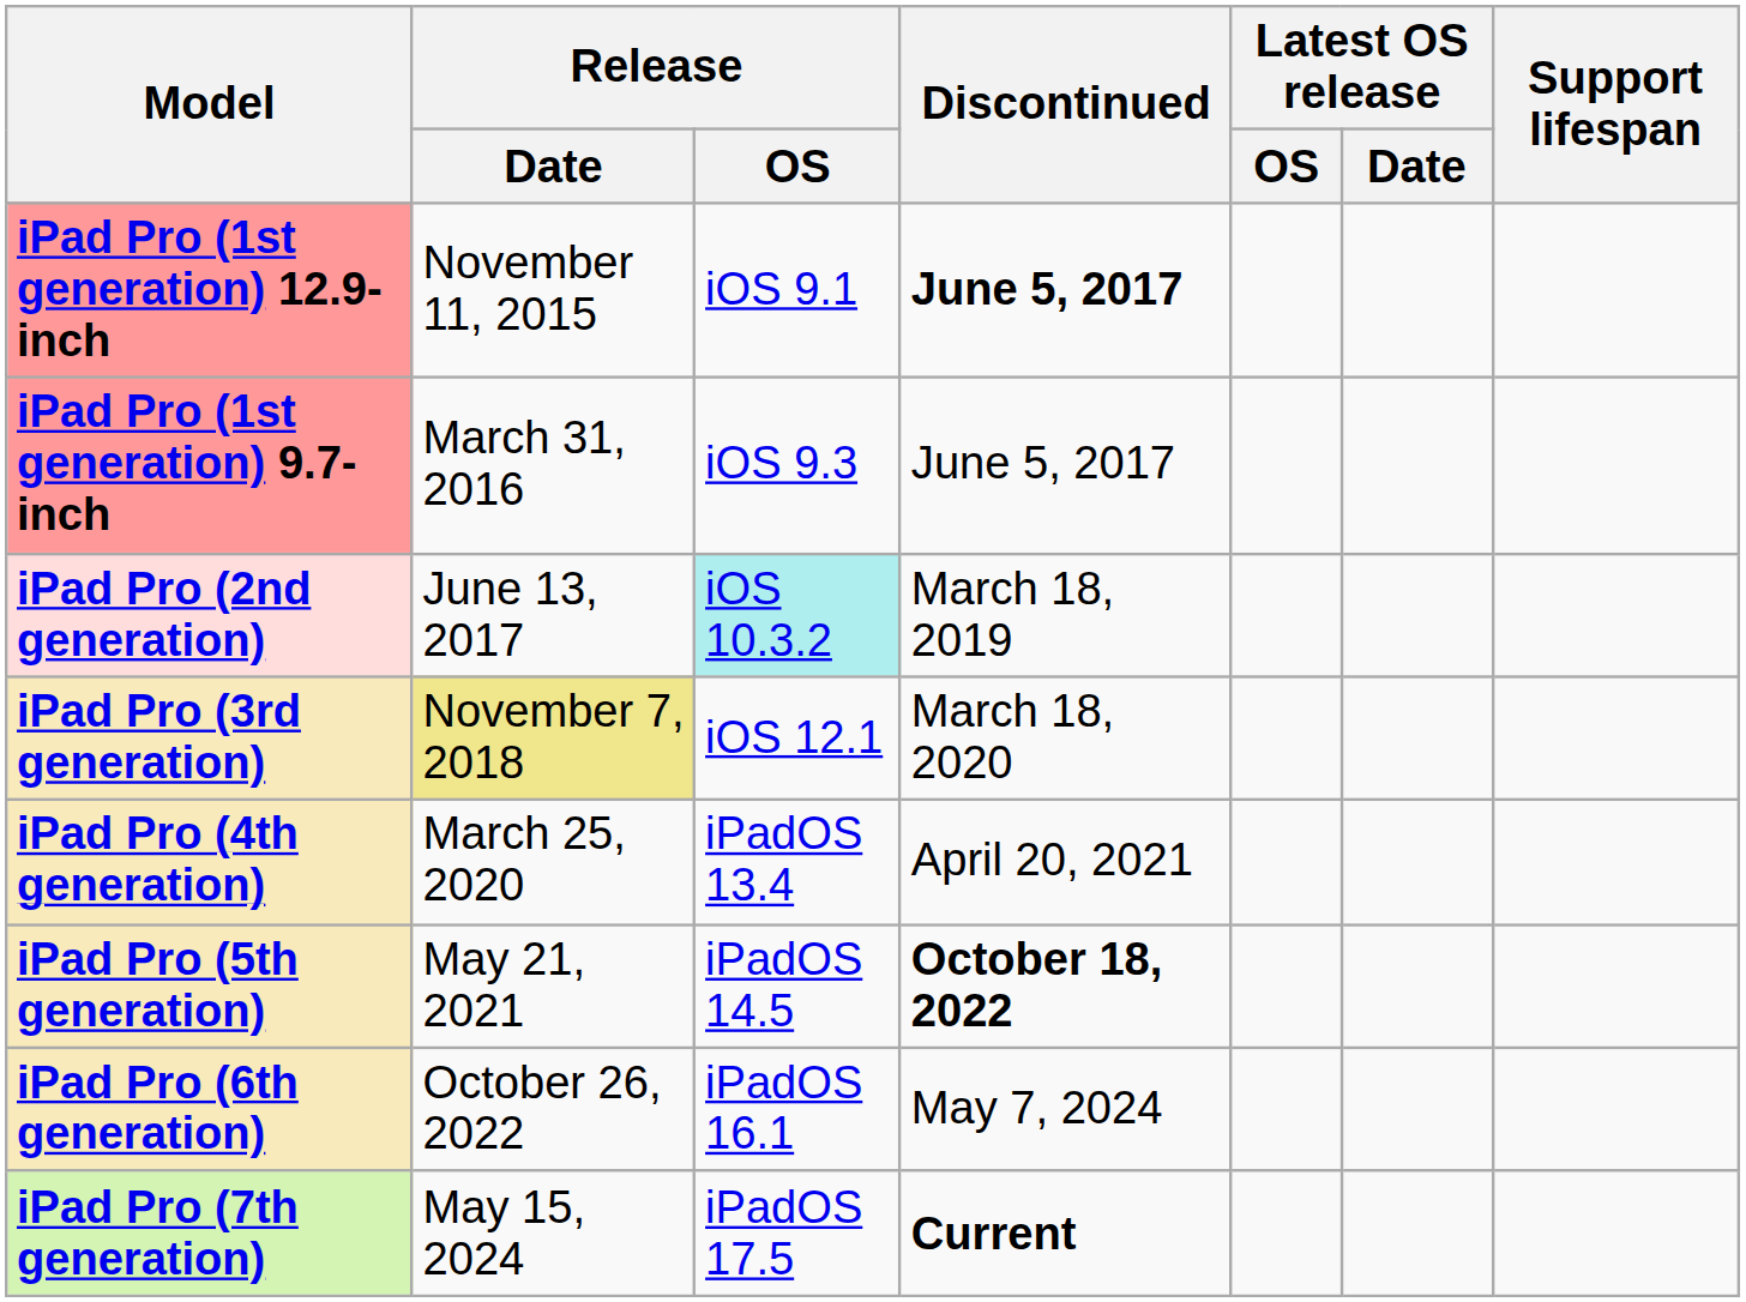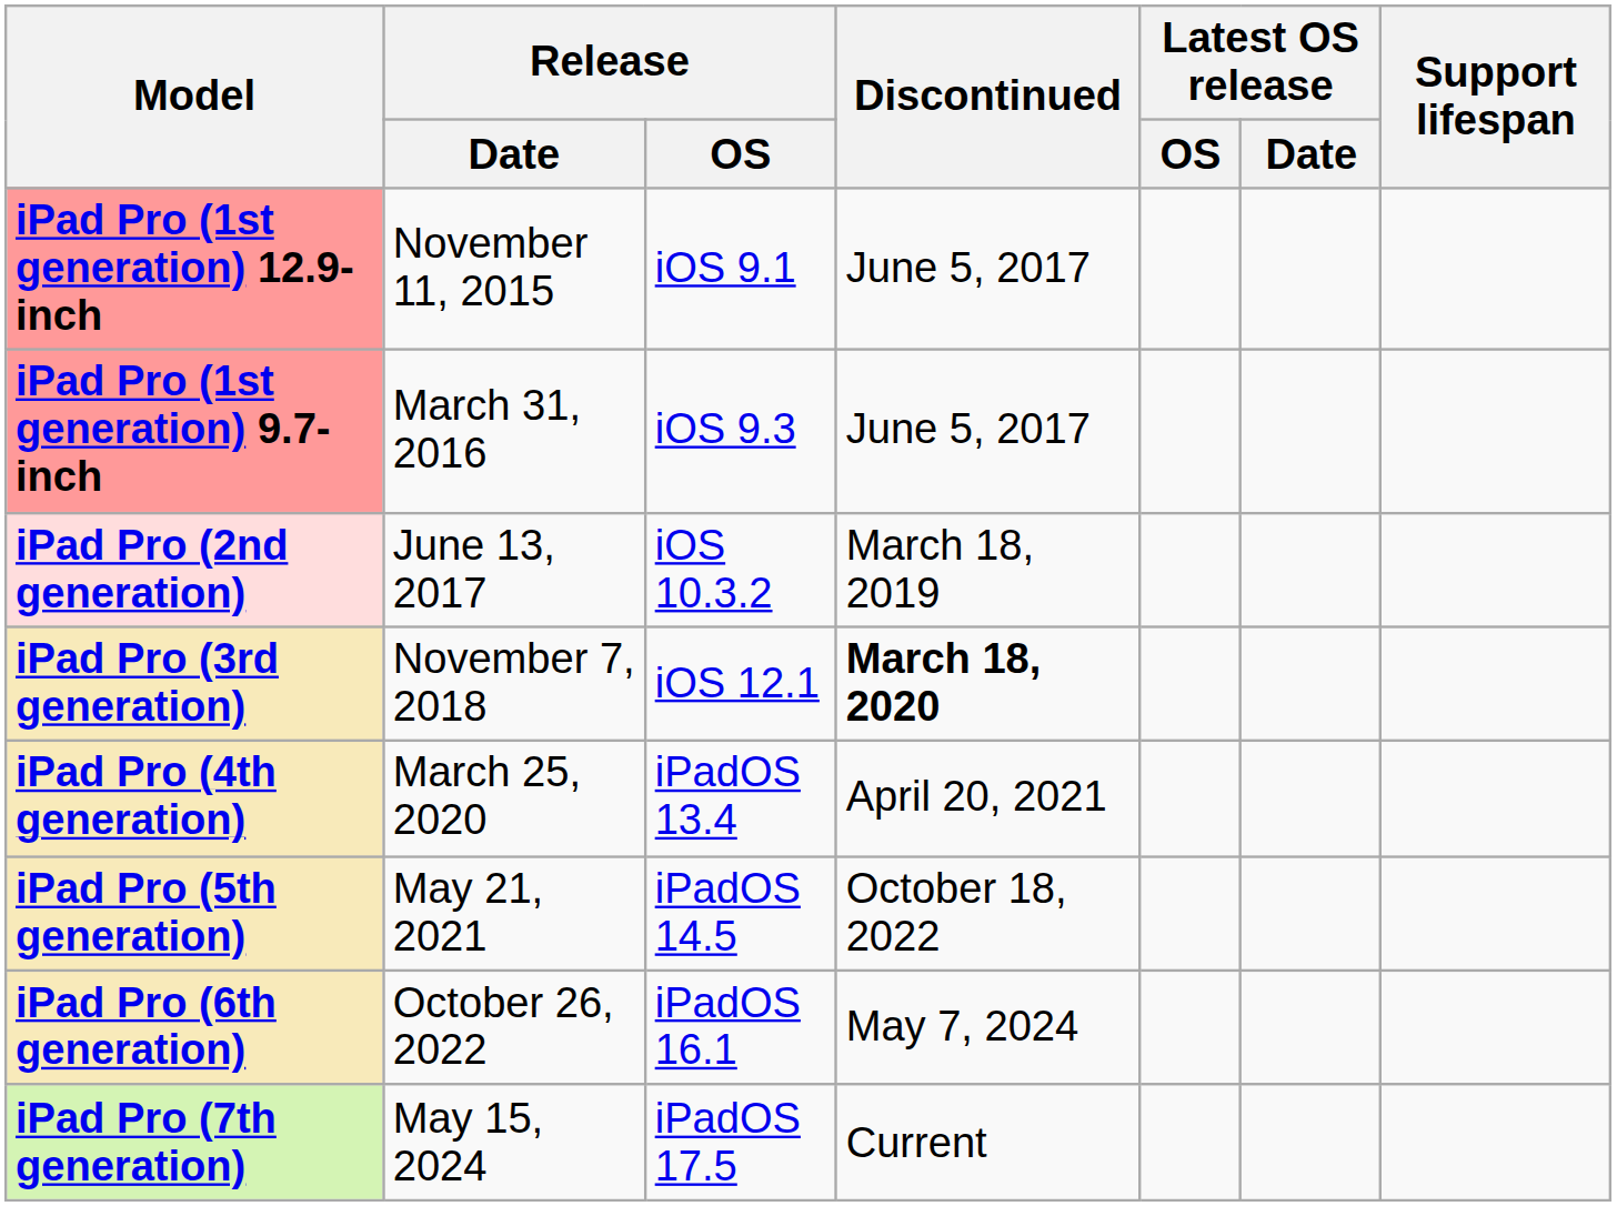iPad Pro (1st generation) 12.9-inch | Discontinued: bold -> normal
iPad Pro (2nd generation) | Release / OS: paleturquoise background -> no background
iPad Pro (3rd generation) | Release / Date: khaki background -> no background
iPad Pro (3rd generation) | Discontinued: normal -> bold
iPad Pro (5th generation) | Discontinued: bold -> normal
iPad Pro (7th generation) | Discontinued: bold -> normal
